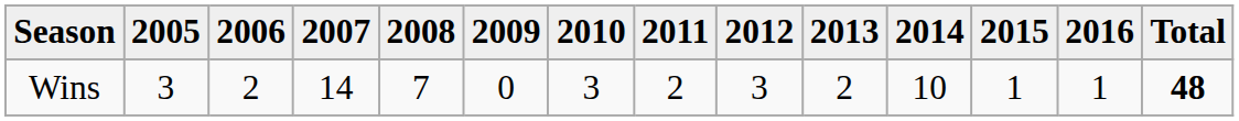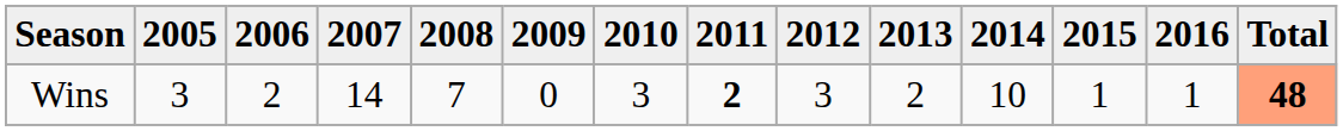Wins | column 8: normal -> bold
Wins | column 14: no background -> lightsalmon background
